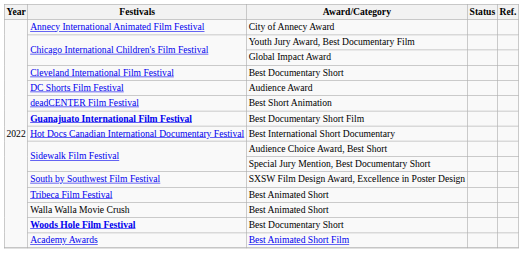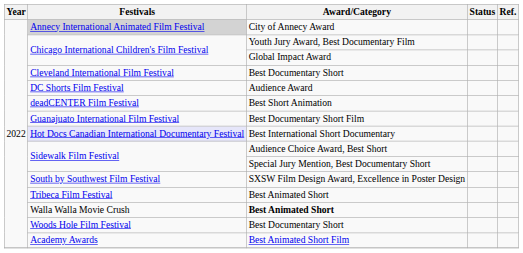Annecy International Animated Film Festival | Festivals: no background -> lightgrey background
Guanajuato International Film Festival | Festivals: bold -> normal
Hot Docs Canadian International Documentary Festival | Festivals: no background -> lavender background
Walla Walla Movie Crush | Award/Category: normal -> bold
Woods Hole Film Festival | Festivals: bold -> normal
